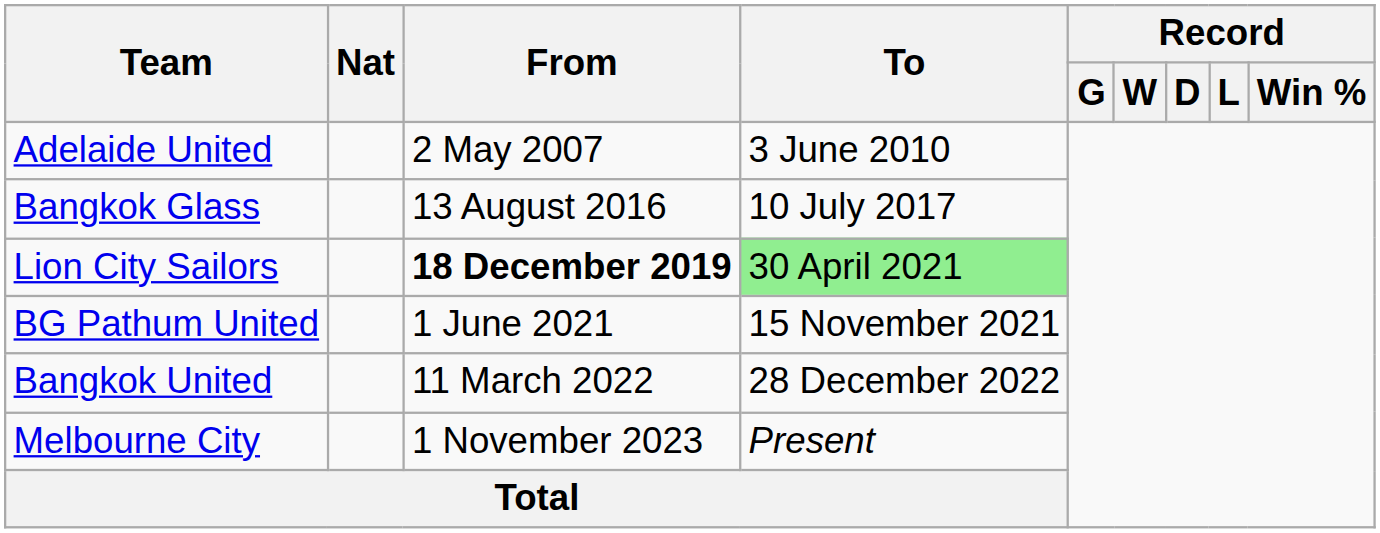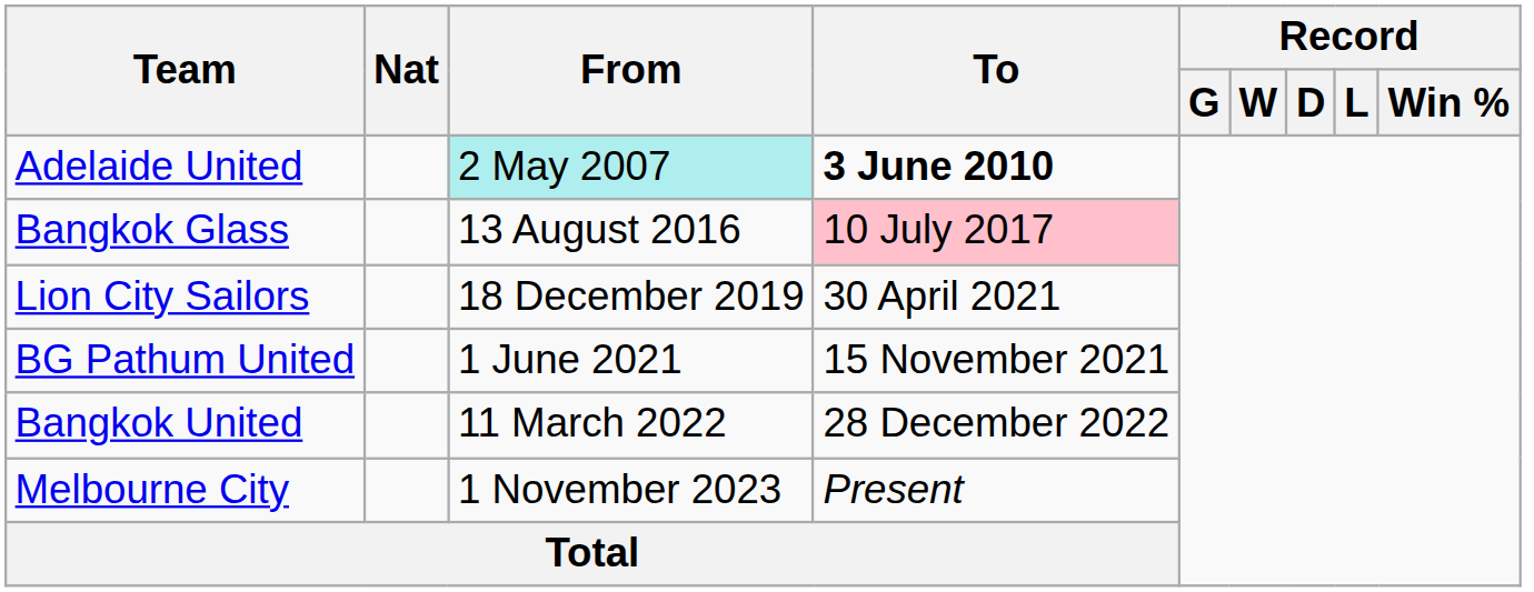Adelaide United | From: no background -> paleturquoise background
Adelaide United | To: normal -> bold
Bangkok Glass | To: no background -> pink background
Lion City Sailors | From: bold -> normal
Lion City Sailors | To: lightgreen background -> no background
